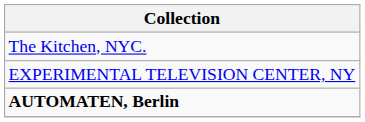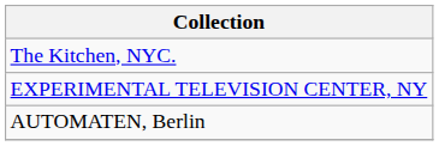row 4 | column 1: bold -> normal
